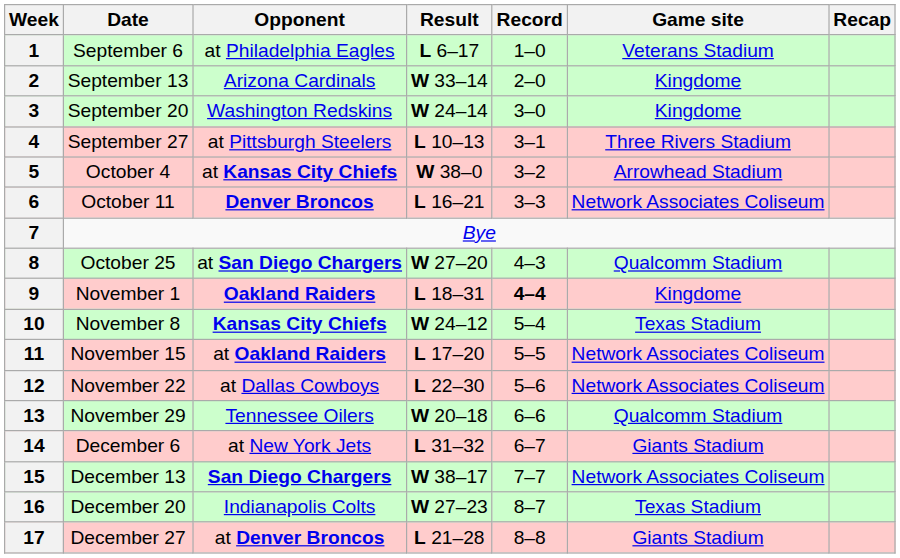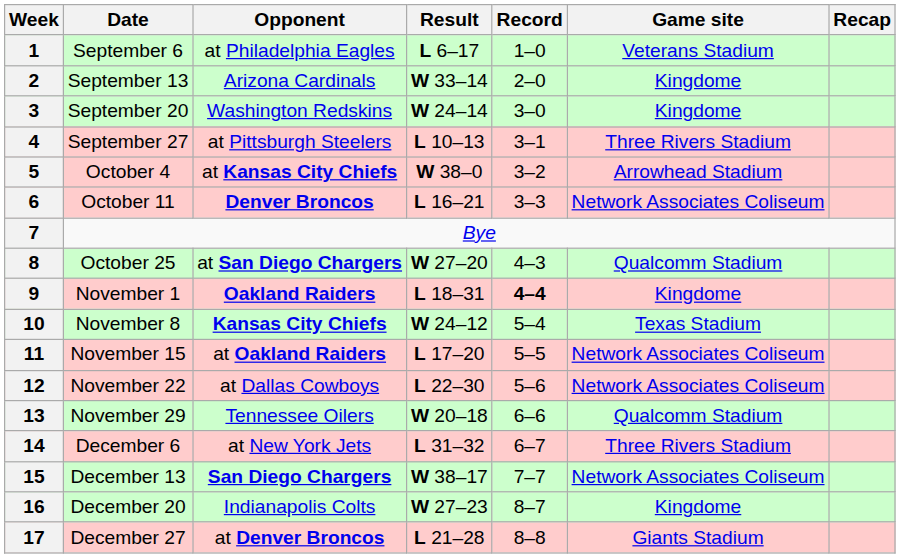14 | Game site: Giants Stadium -> Three Rivers Stadium
16 | Game site: Texas Stadium -> Kingdome
